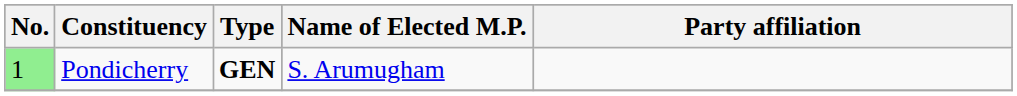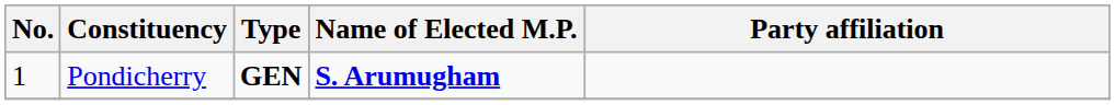Pondicherry | No.: lightgreen background -> no background
Pondicherry | Name of Elected M.P.: normal -> bold
